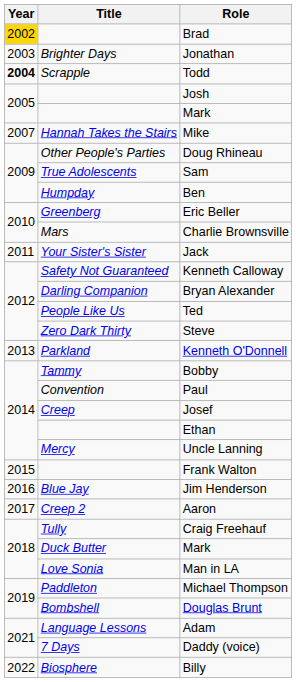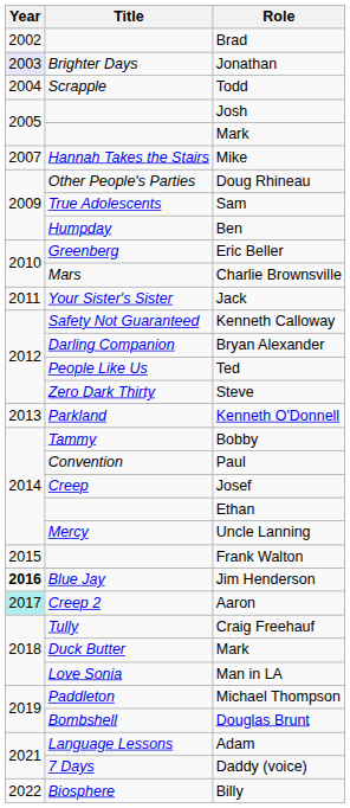Brad | Year: gold background -> no background
Jonathan | Year: no background -> lavender background
Todd | Year: bold -> normal
Jim Henderson | Year: normal -> bold
Aaron | Year: no background -> paleturquoise background
